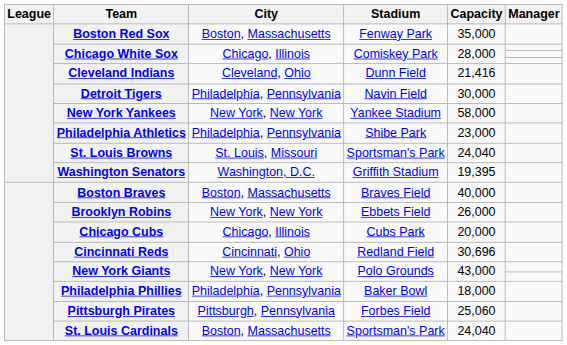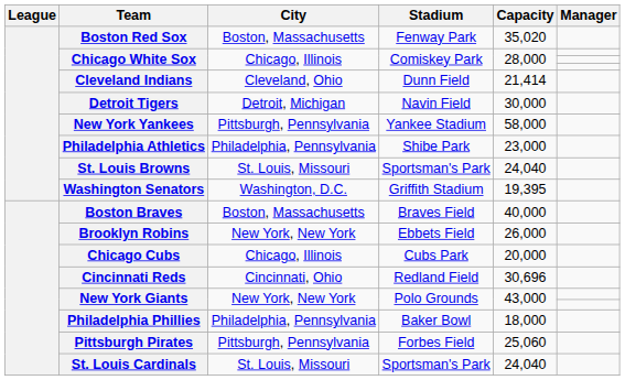Boston Red Sox | Capacity: 35,000 -> 35,020
Cleveland Indians | Capacity: 21,416 -> 21,414
Detroit Tigers | City: Philadelphia, Pennsylvania -> Detroit, Michigan
New York Yankees | City: New York, New York -> Pittsburgh, Pennsylvania
St. Louis Cardinals | City: Boston, Massachusetts -> St. Louis, Missouri
